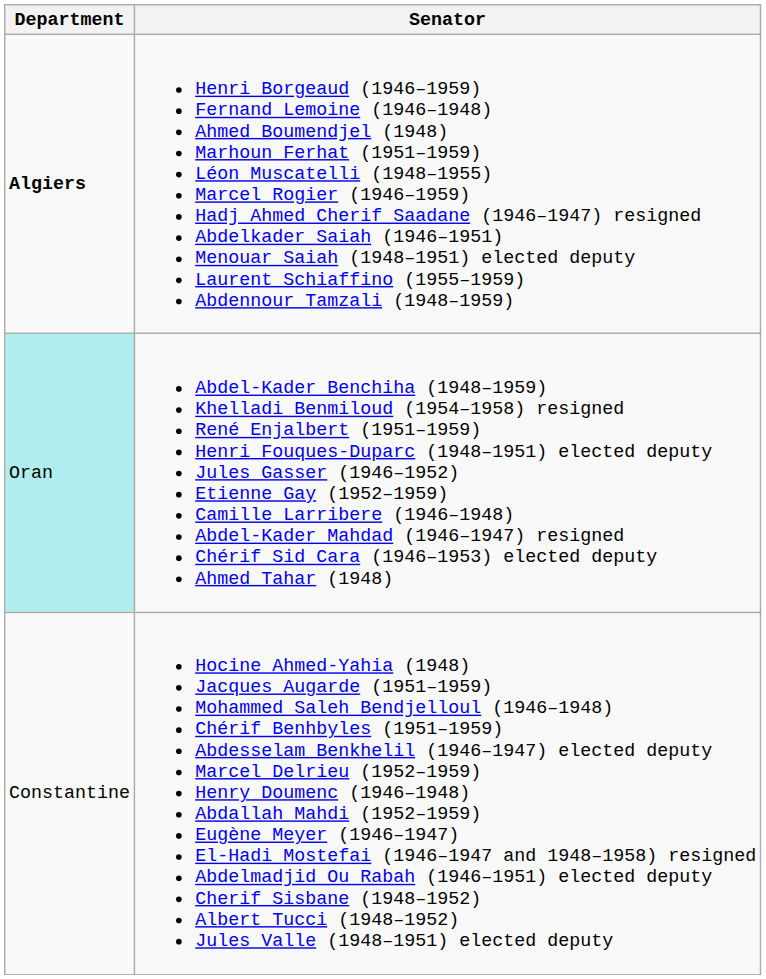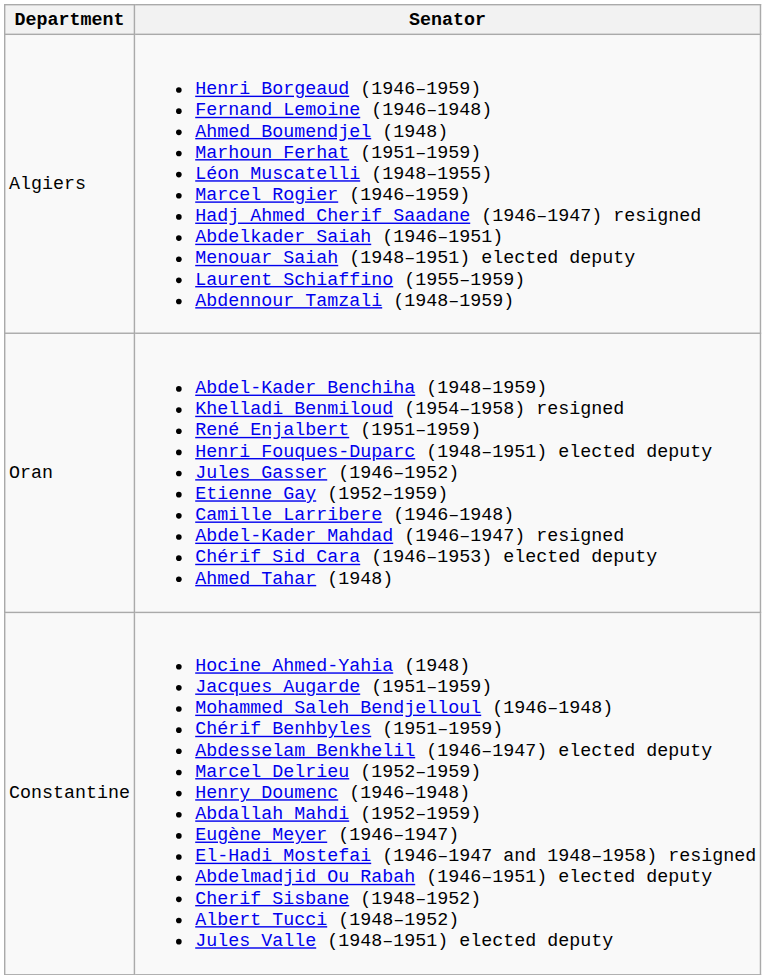Algiers | Department: bold -> normal
Oran | Department: paleturquoise background -> no background
